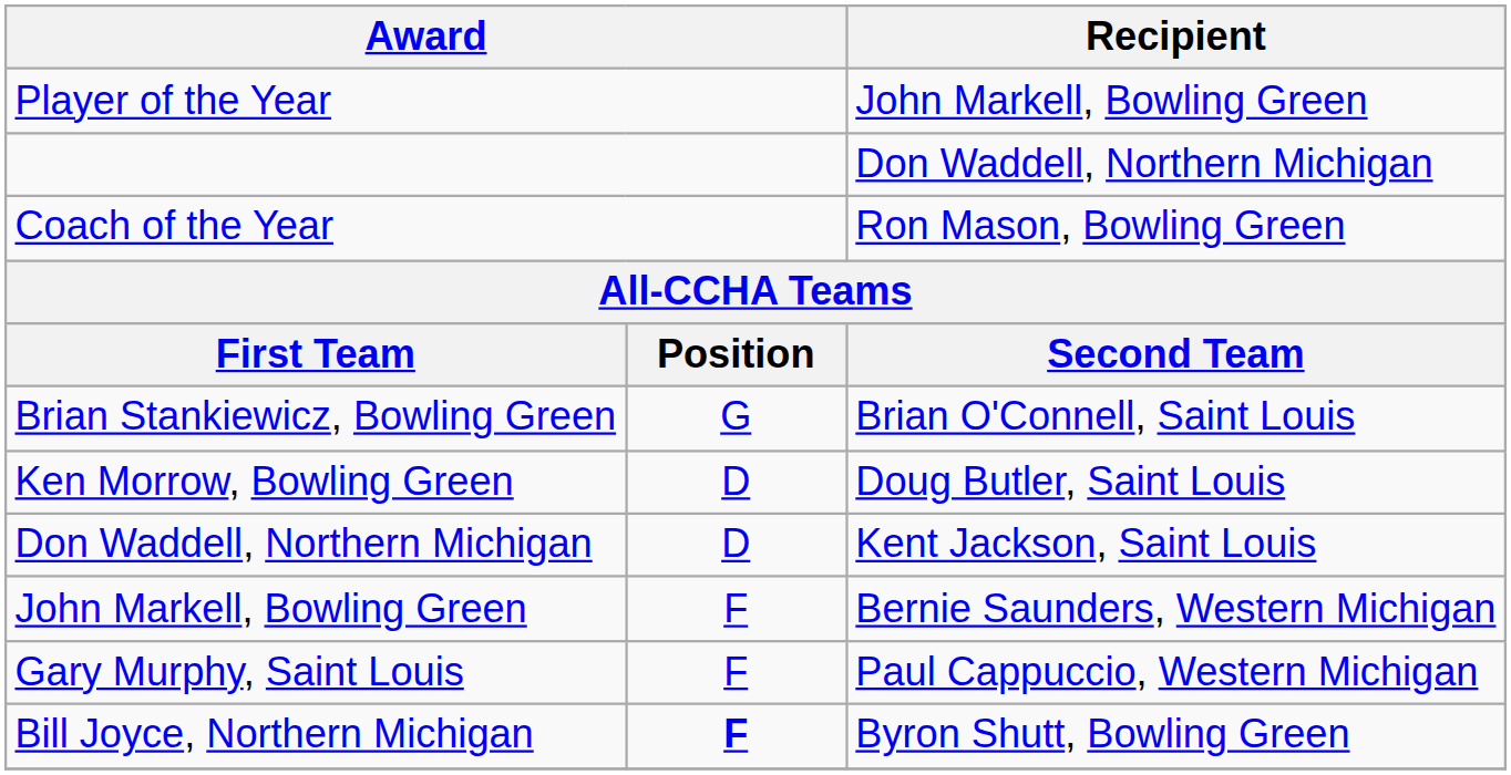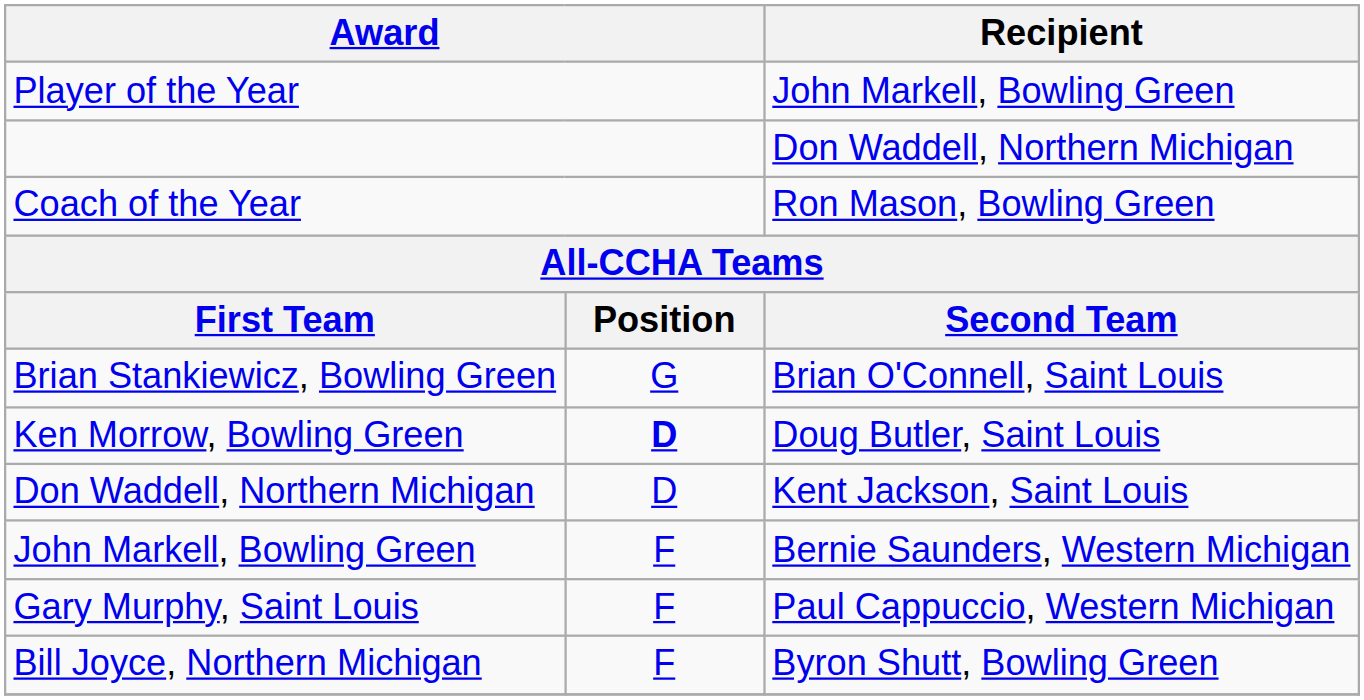Ken Morrow, Bowling Green | column 2: normal -> bold
Bill Joyce, Northern Michigan | column 2: bold -> normal
